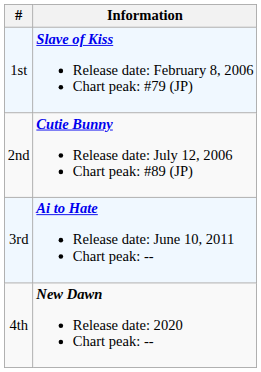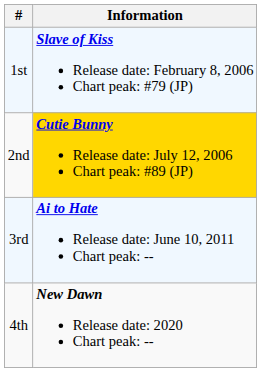2nd | Information: no background -> gold background
